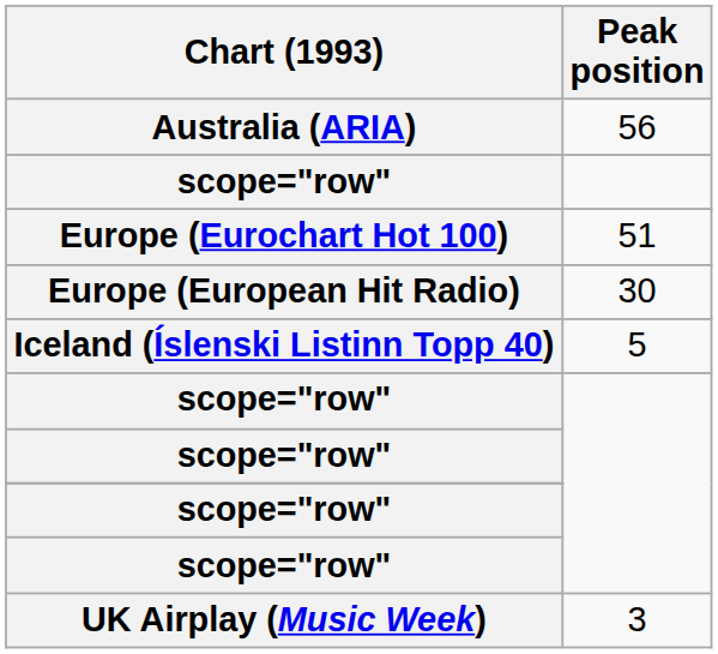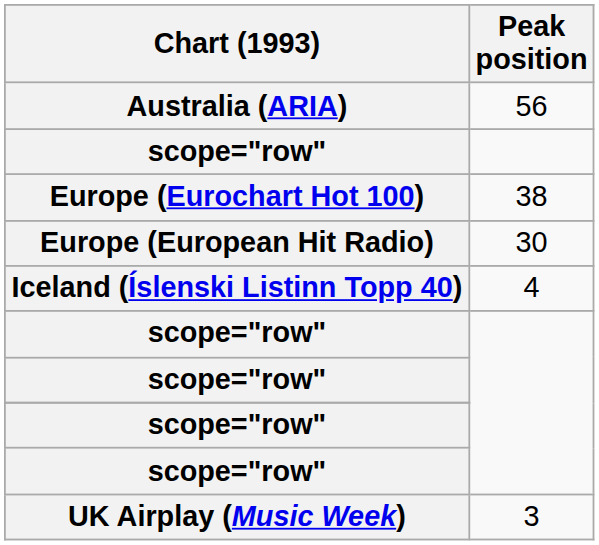Europe (Eurochart Hot 100) | Peak position: 51 -> 38
Iceland (Íslenski Listinn Topp 40) | Peak position: 5 -> 4
